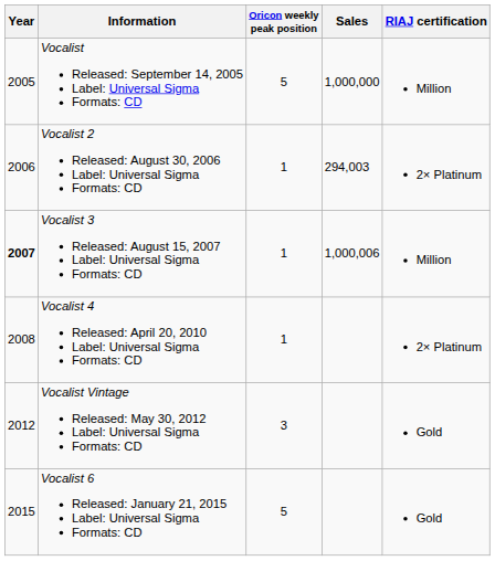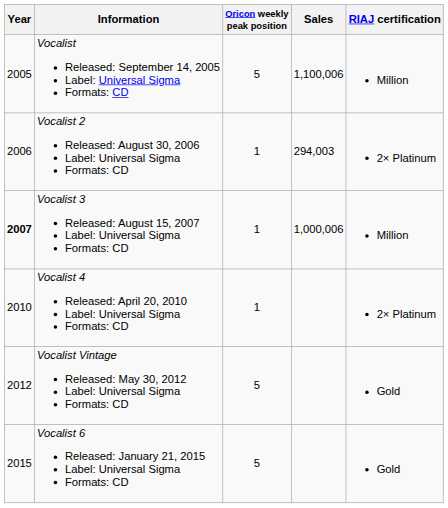row 2 | Sales: 1,000,000 -> 1,100,006
row 5 | Year: 2008 -> 2010
row 6 | Oricon weekly peak position: 3 -> 5
